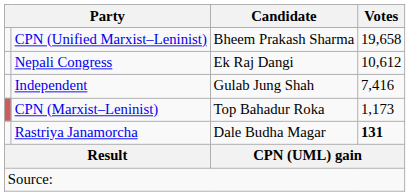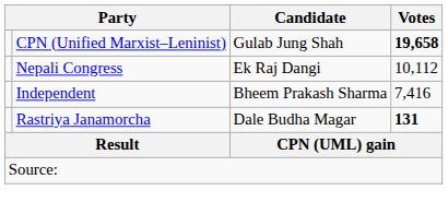CPN (Unified Marxist–Leninist) | Candidate: Bheem Prakash Sharma -> Gulab Jung Shah
CPN (Unified Marxist–Leninist) | Votes: normal -> bold
Nepali Congress | Votes: 10,612 -> 10,112
Independent | Candidate: Gulab Jung Shah -> Bheem Prakash Sharma
- row: CPN (Marxist–Leninist) | Top Bahadur Roka | 1,173
